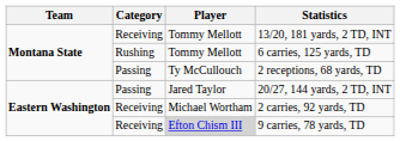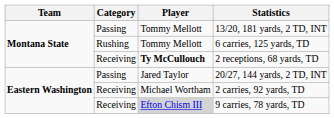13/20, 181 yards, 2 TD, INT | Category: Receiving -> Passing
2 receptions, 68 yards, TD | Category: Passing -> Receiving
2 receptions, 68 yards, TD | Player: normal -> bold
